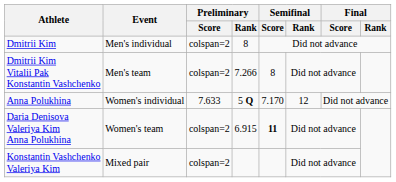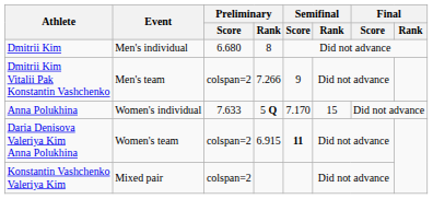Dmitrii Kim | Preliminary / Score: colspan=2 -> 6.680
Dmitrii Kim Vitalii Pak Konstantin Vashchenko | Semifinal / Score: 8 -> 9
Anna Polukhina | Semifinal / Rank: 12 -> 15
